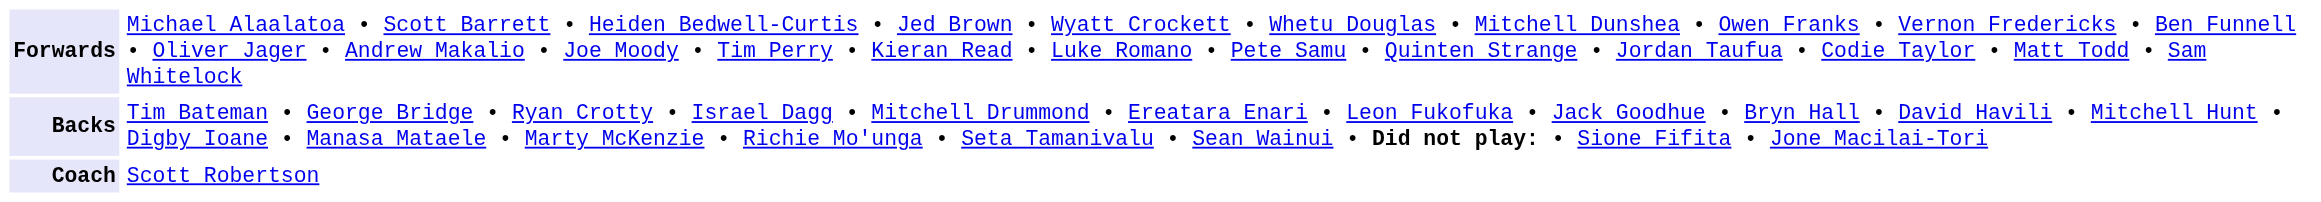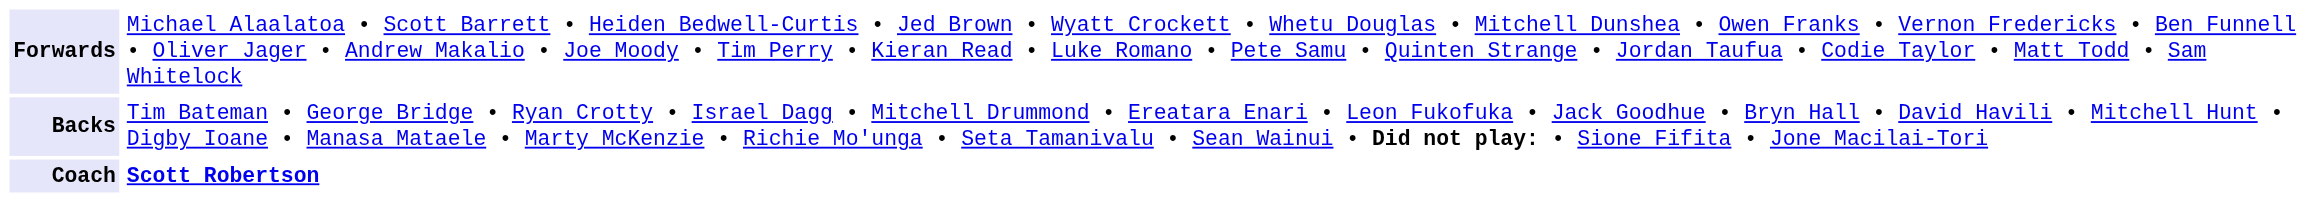Coach | column 2: normal -> bold
